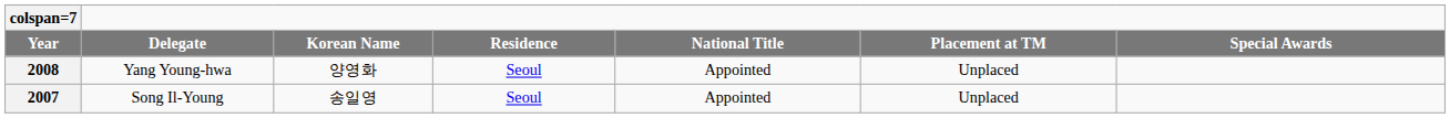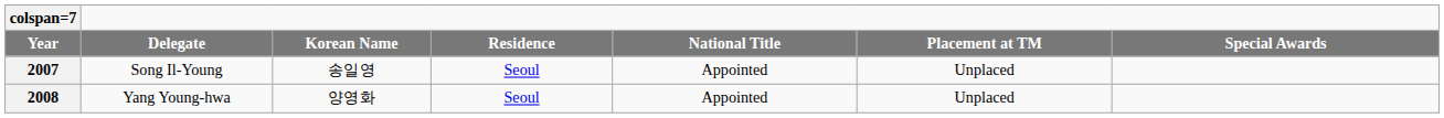rows swapped: 2008 <-> 2007
